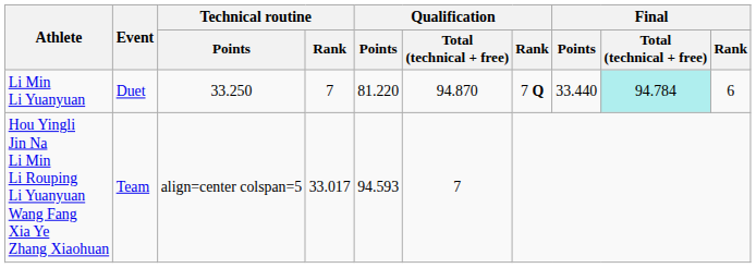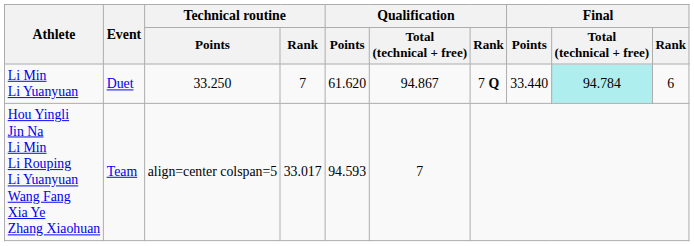Li Min Li Yuanyuan | Qualification / Points: 81.220 -> 61.620
Li Min Li Yuanyuan | Qualification / Total (technical + free): 94.870 -> 94.867
